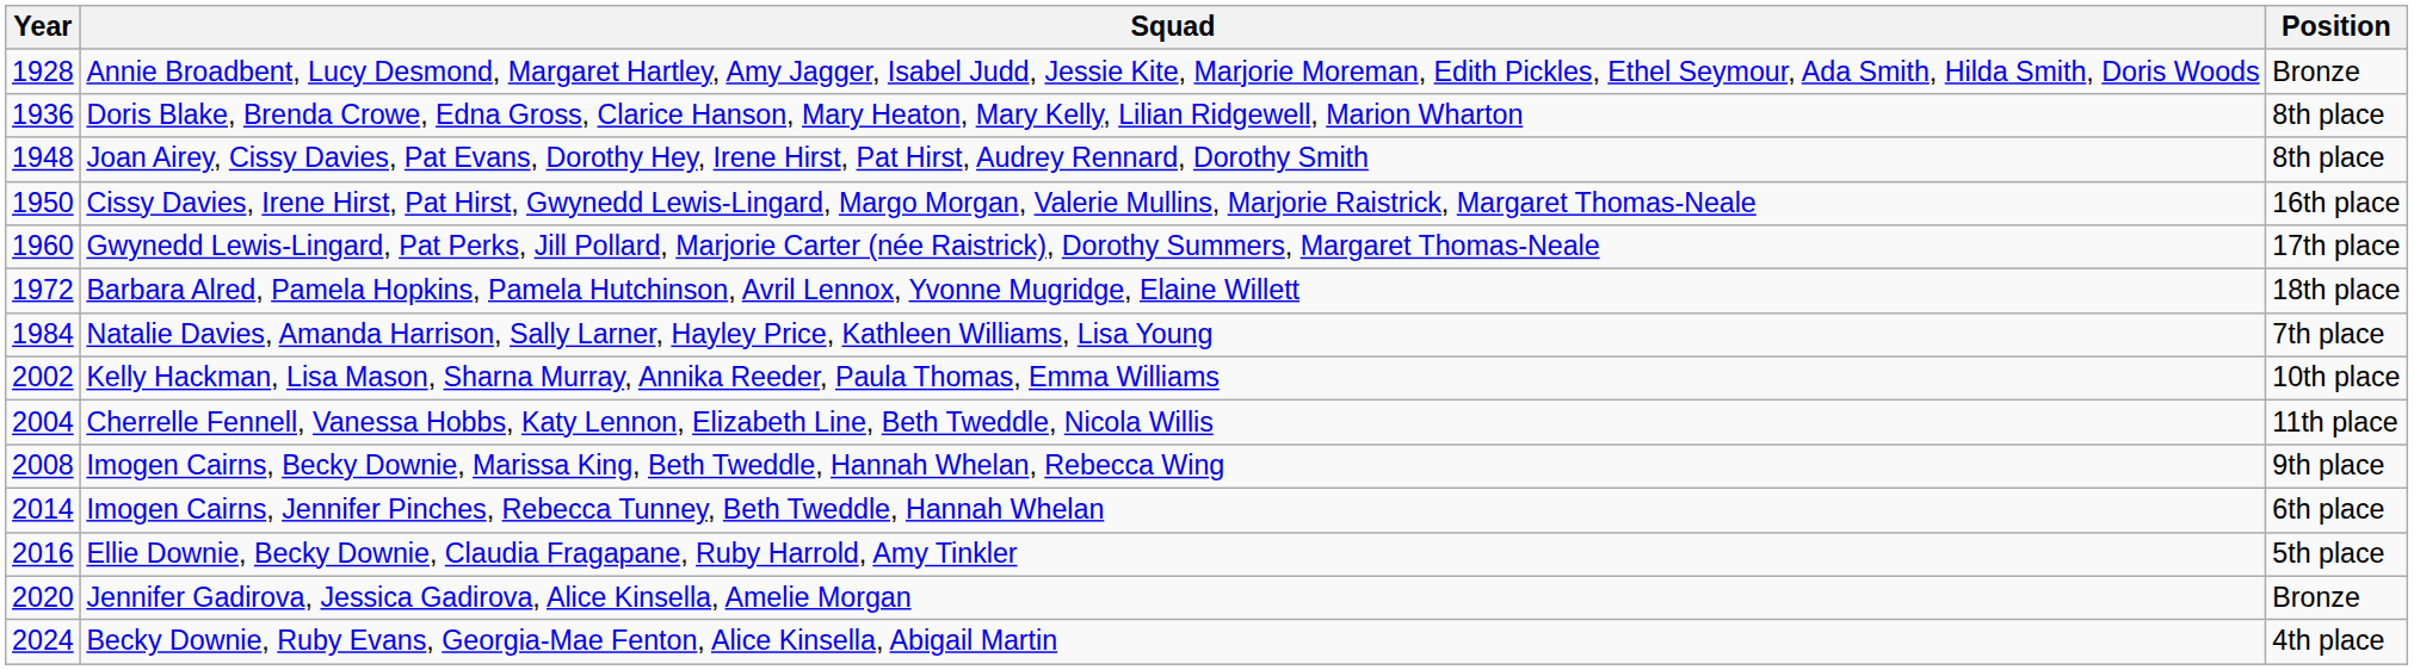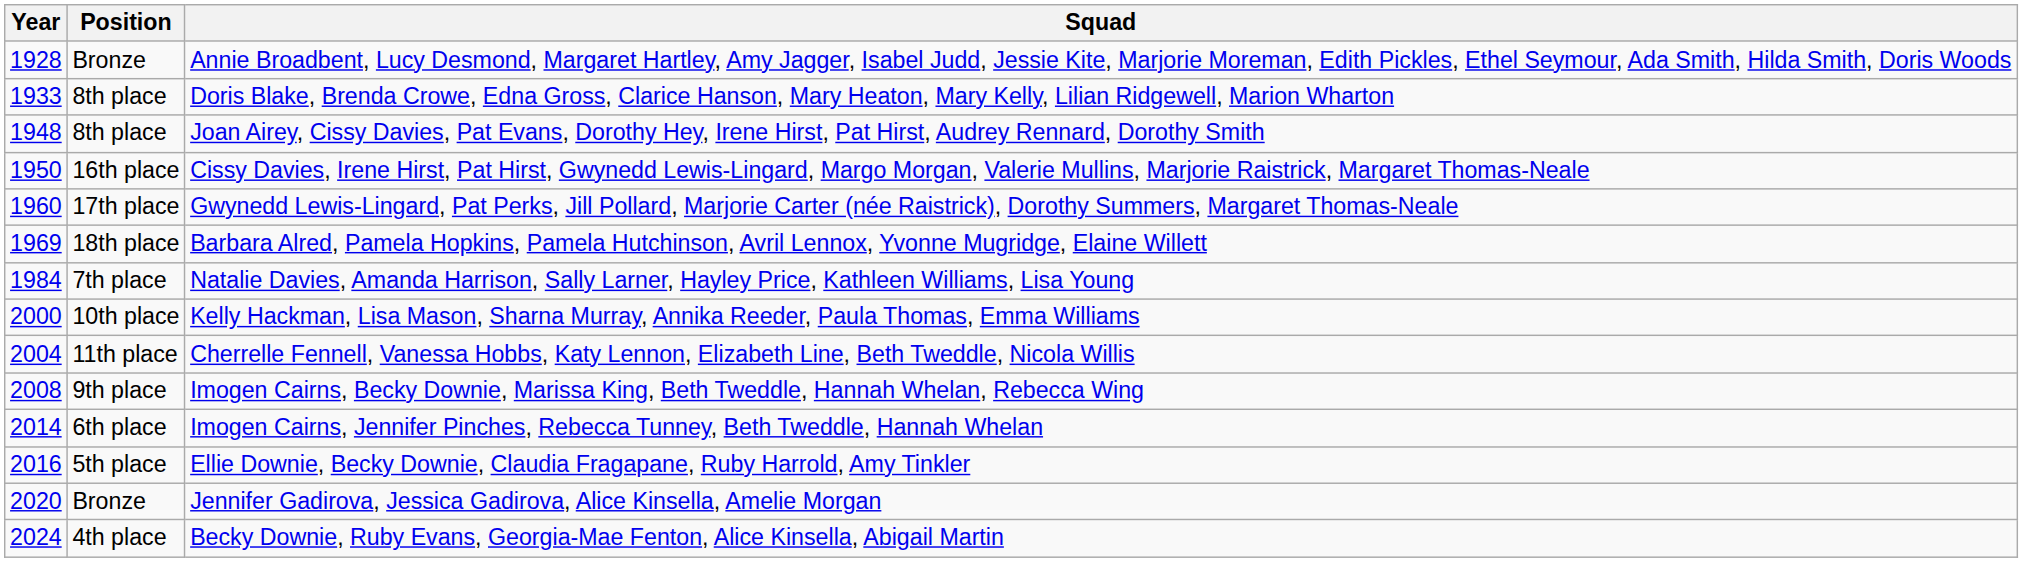columns swapped: Position <-> Squad
row 3 | Year: 1936 -> 1933
row 7 | Year: 1972 -> 1969
row 9 | Year: 2002 -> 2000
